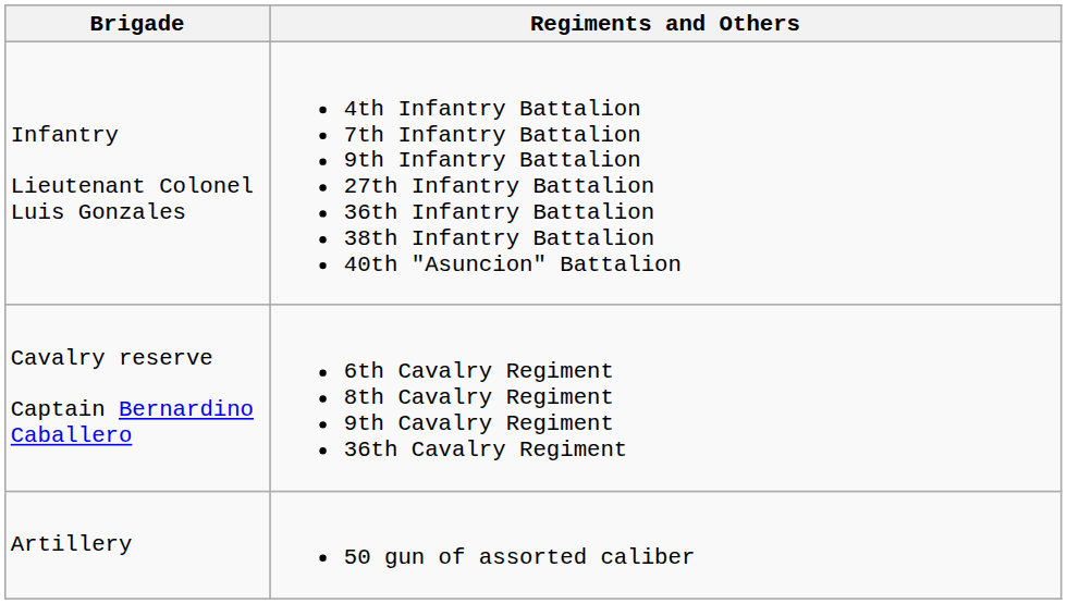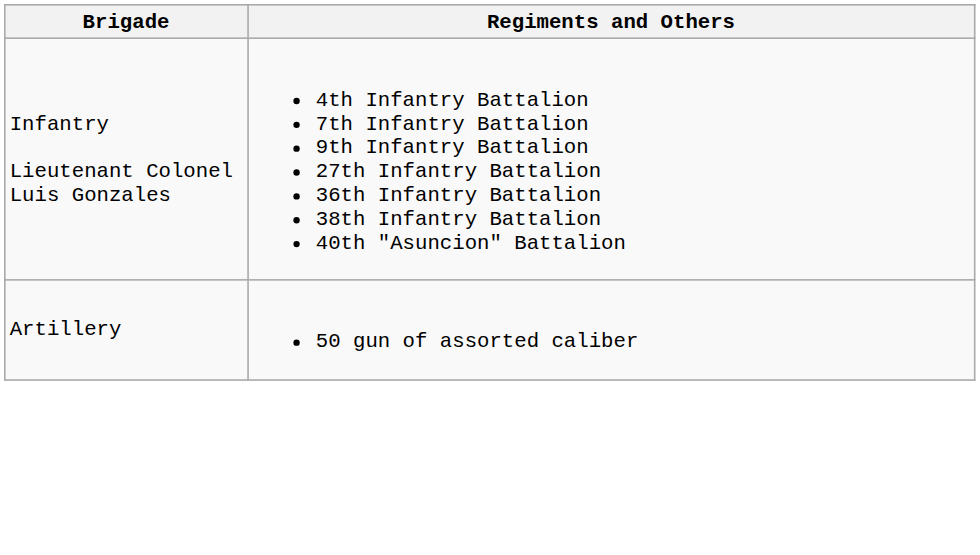- row: Cavalry reserve Captain Bernardino Caballero | 6th Cavalry Regiment 8th Cavalry Regiment 9th Cavalry Regiment 36th Cavalry Regiment
